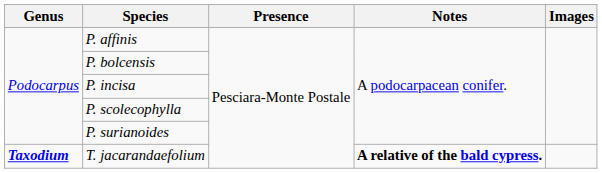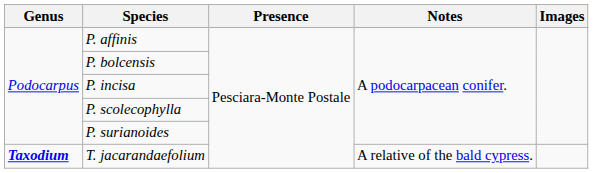T. jacarandaefolium | Notes: bold -> normal
